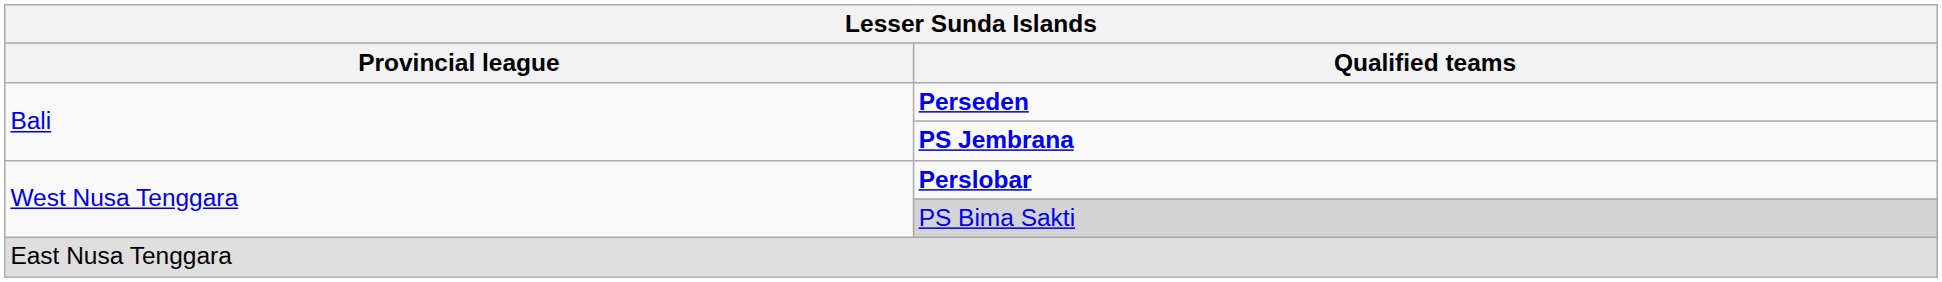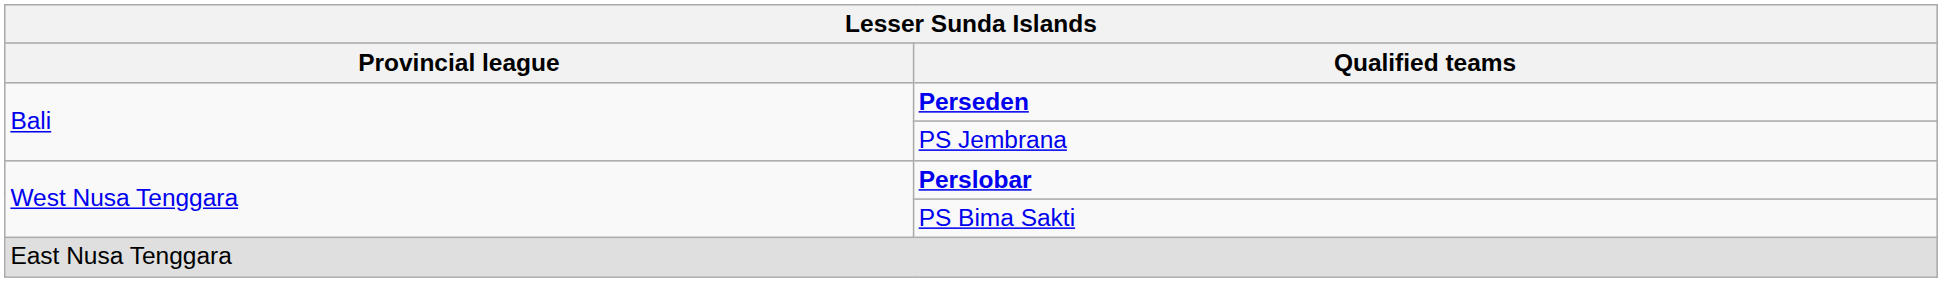PS Jembrana | Qualified teams: bold -> normal
PS Bima Sakti | Qualified teams: lightgrey background -> no background
